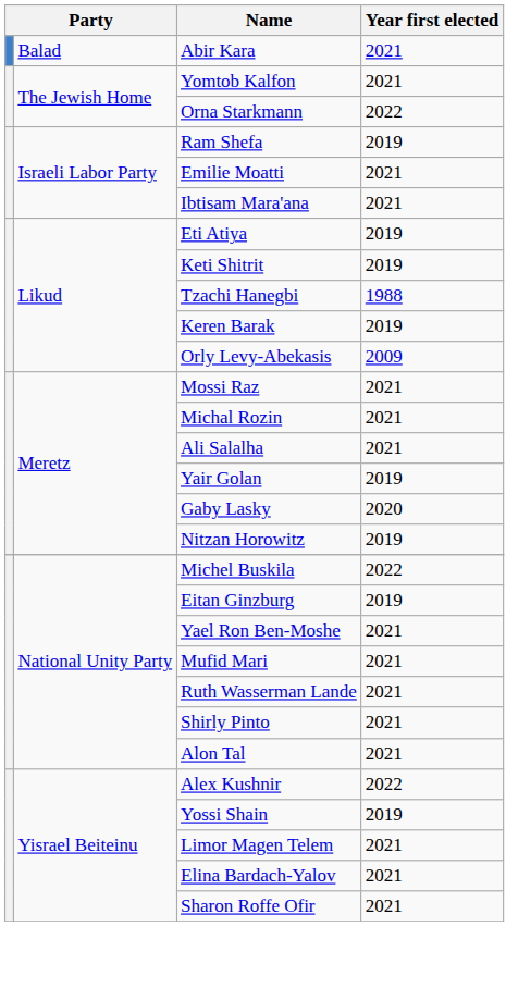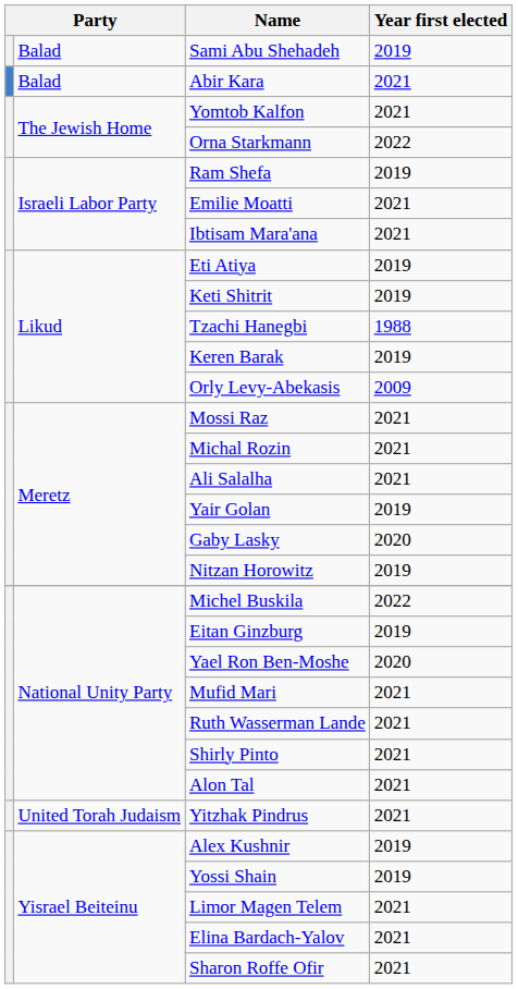+ row: Balad | Sami Abu Shehadeh | 2019
Yael Ron Ben-Moshe | Year first elected: 2021 -> 2020
+ row: United Torah Judaism | Yitzhak Pindrus | 2021
Alex Kushnir | Year first elected: 2022 -> 2019
